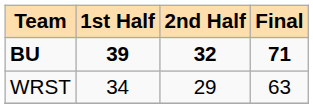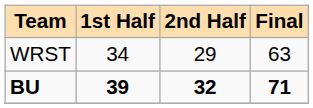rows swapped: WRST <-> BU
